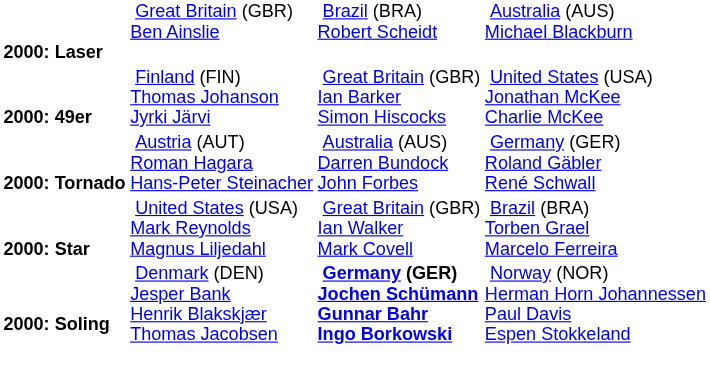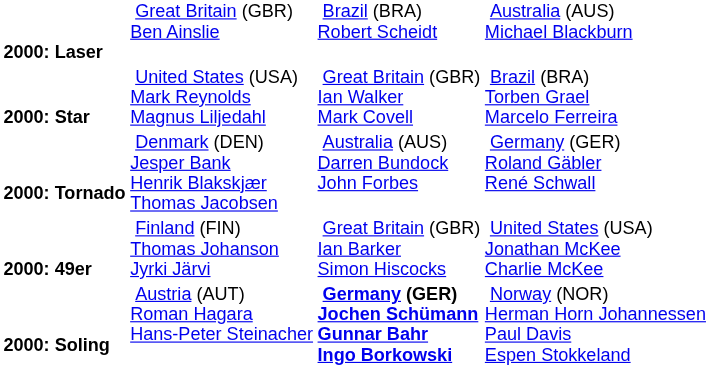rows swapped: 2000: 49er <-> 2000: Star
2000: Tornado | column 2: Austria (AUT) Roman Hagara Hans-Peter Steinacher -> Denmark (DEN) Jesper Bank Henrik Blakskjær Thomas Jacobsen
2000: Soling | column 2: Denmark (DEN) Jesper Bank Henrik Blakskjær Thomas Jacobsen -> Austria (AUT) Roman Hagara Hans-Peter Steinacher
